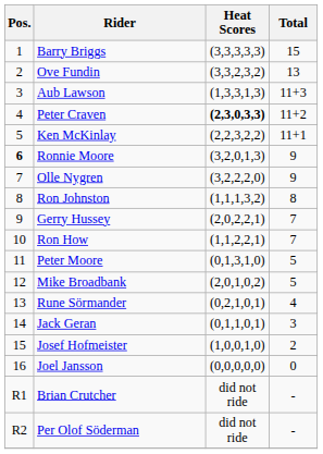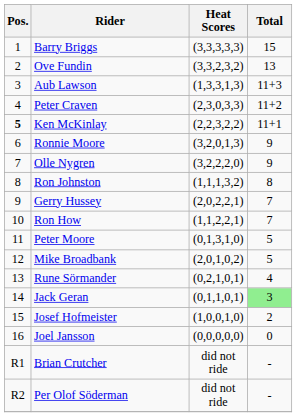Peter Craven | Heat Scores: bold -> normal
Ken McKinlay | Pos.: normal -> bold
Ronnie Moore | Pos.: bold -> normal
Jack Geran | Total: no background -> lightgreen background
